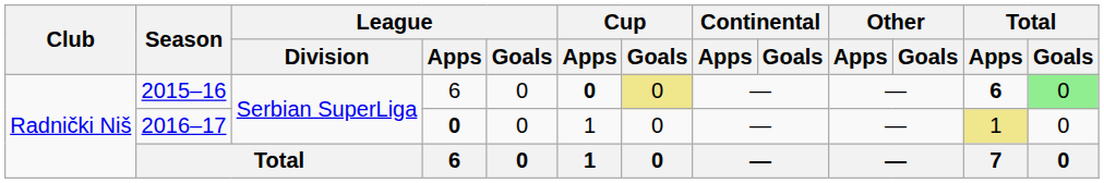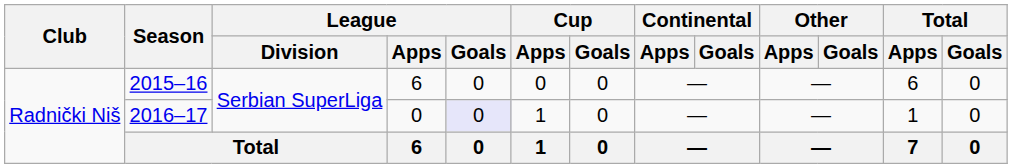2015–16 | Cup / Apps: bold -> normal
2015–16 | Cup / Goals: khaki background -> no background
2015–16 | Total / Apps: bold -> normal
2015–16 | Total / Goals: lightgreen background -> no background
2016–17 | League / Apps: bold -> normal
2016–17 | League / Goals: no background -> lavender background
2016–17 | Total / Apps: khaki background -> no background
